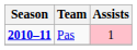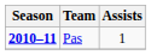Pas | Assists: pink background -> no background
